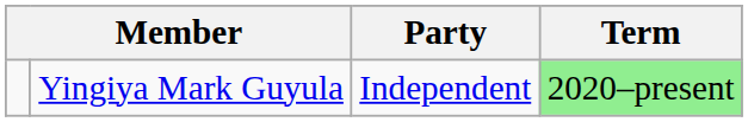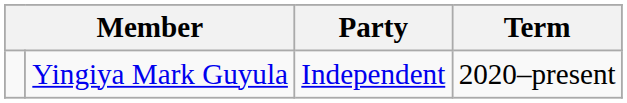Yingiya Mark Guyula | Term: lightgreen background -> no background
